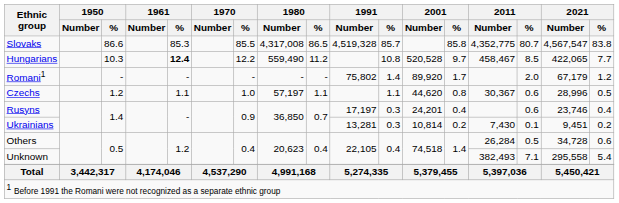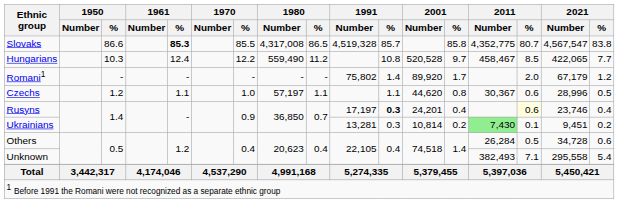Slovaks | 1961 / %: normal -> bold
Hungarians | 1961 / %: bold -> normal
Rusyns | 1991 / %: normal -> bold
Rusyns | 2011 / %: no background -> lightyellow background
Ukrainians | 2011 / Number: no background -> lightgreen background
